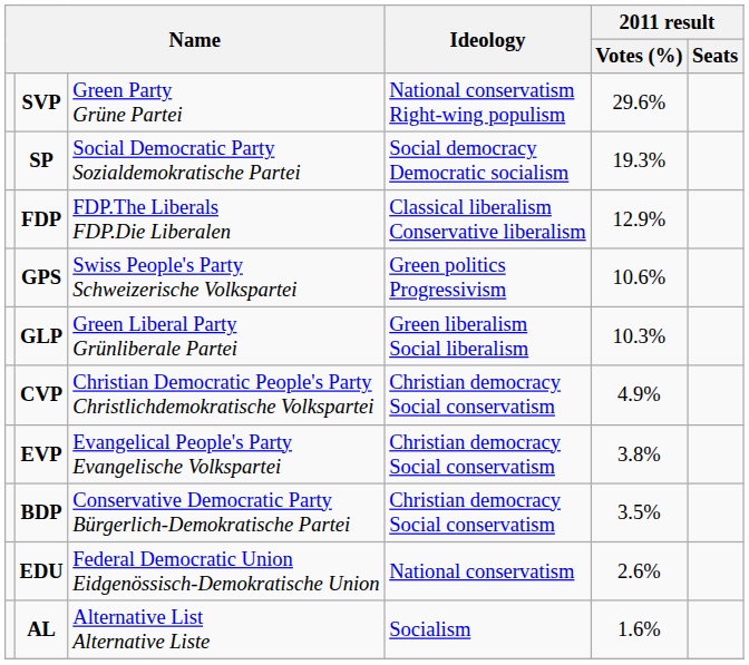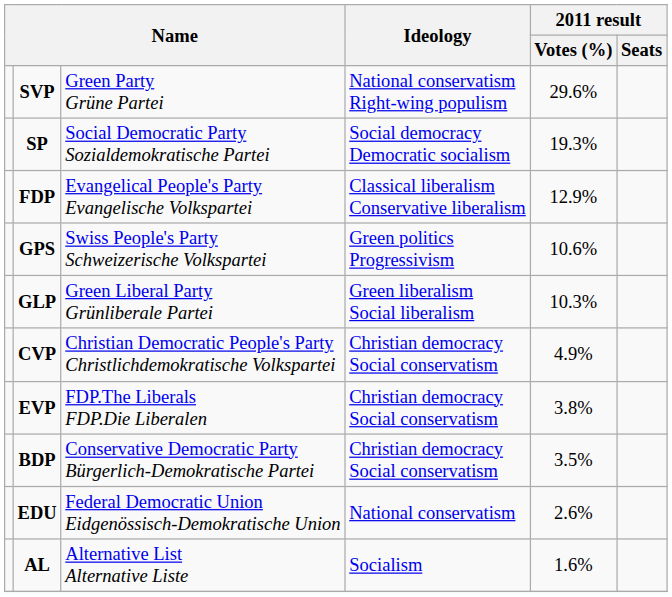FDP | column 3: FDP.The Liberals FDP.Die Liberalen -> Evangelical People's Party Evangelische Volkspartei
EVP | column 3: Evangelical People's Party Evangelische Volkspartei -> FDP.The Liberals FDP.Die Liberalen
